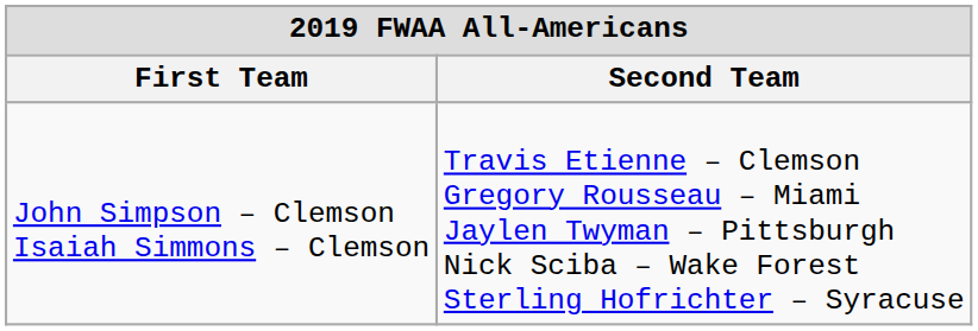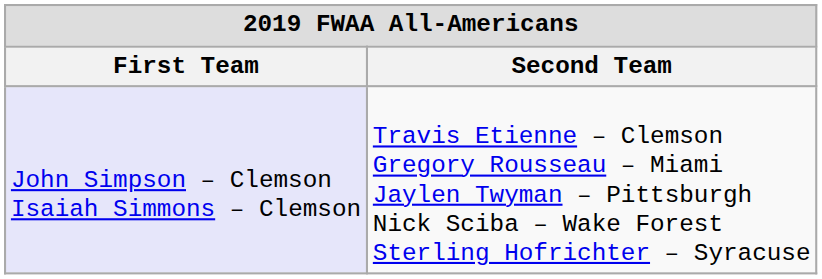John Simpson – Clemson Isaiah Simmons – Clemson | First Team: no background -> lavender background
